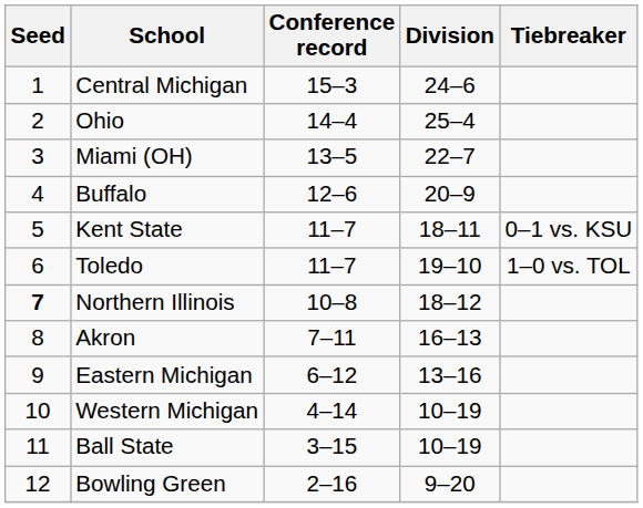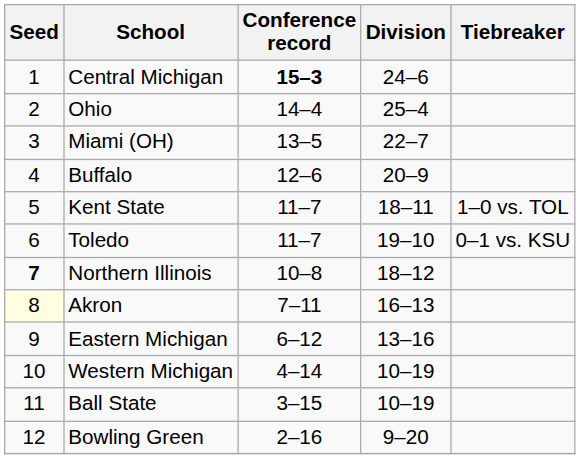Central Michigan | Conference record: normal -> bold
Kent State | Tiebreaker: 0–1 vs. KSU -> 1–0 vs. TOL
Toledo | Tiebreaker: 1–0 vs. TOL -> 0–1 vs. KSU
Akron | Seed: no background -> lightyellow background
